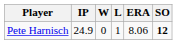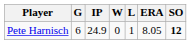+ column: G | 6
Pete Harnisch | ERA: 8.06 -> 8.05
